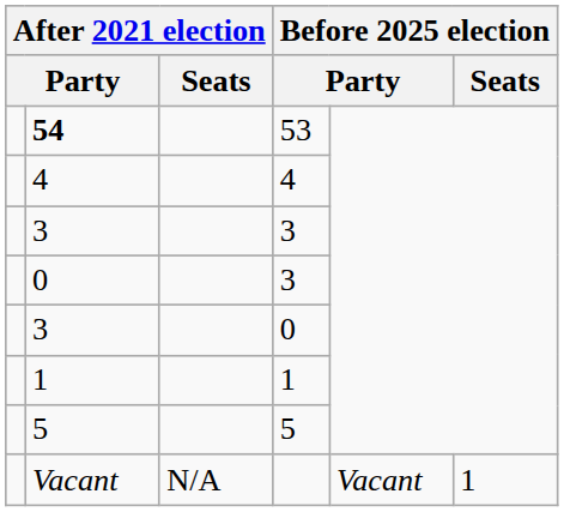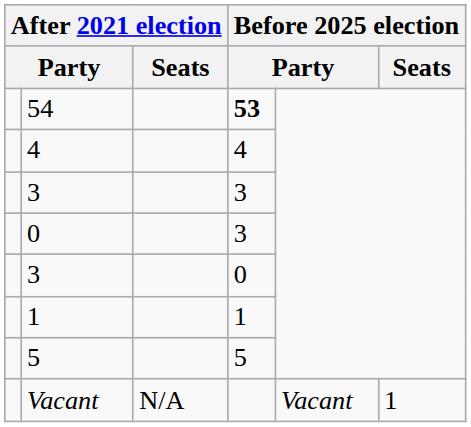54 | column 2: bold -> normal
54 | column 4: normal -> bold
